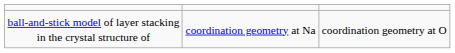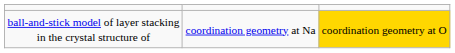row 2 | column 3: no background -> gold background
